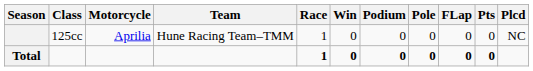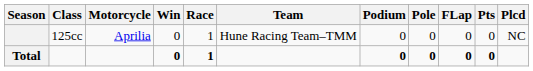columns swapped: Team <-> Win
